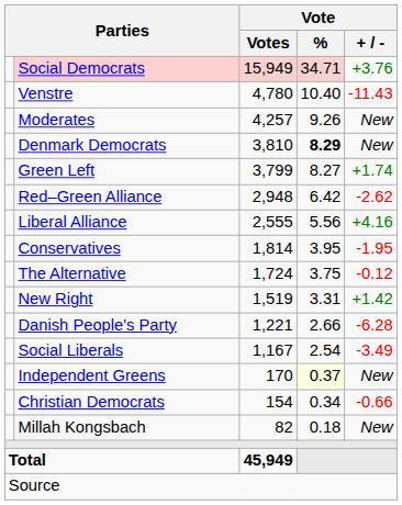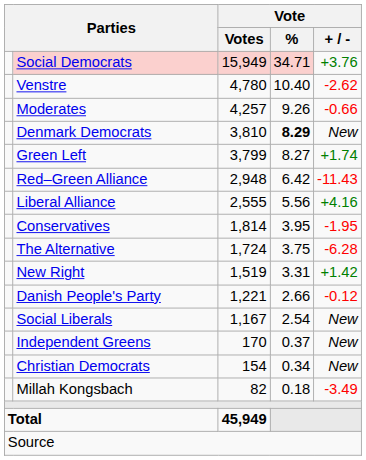Venstre | Vote / + / -: -11.43 -> -2.62
Moderates | Vote / + / -: New -> -0.66
Red–Green Alliance | Vote / + / -: -2.62 -> -11.43
The Alternative | Vote / + / -: -0.12 -> -6.28
Danish People's Party | Vote / + / -: -6.28 -> -0.12
Social Liberals | Vote / + / -: -3.49 -> New
Independent Greens | Vote / %: lightyellow background -> no background
Christian Democrats | Vote / + / -: -0.66 -> New
Millah Kongsbach | Vote / + / -: New -> -3.49
